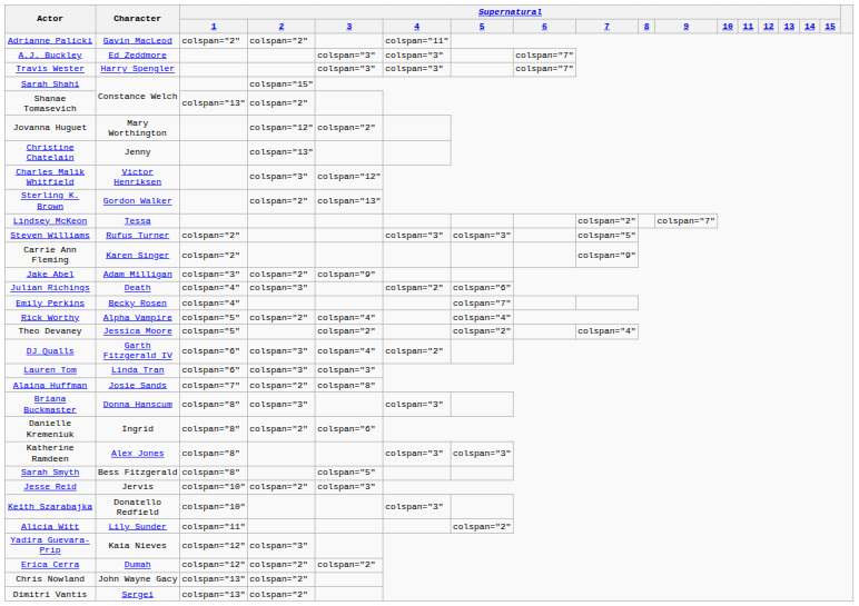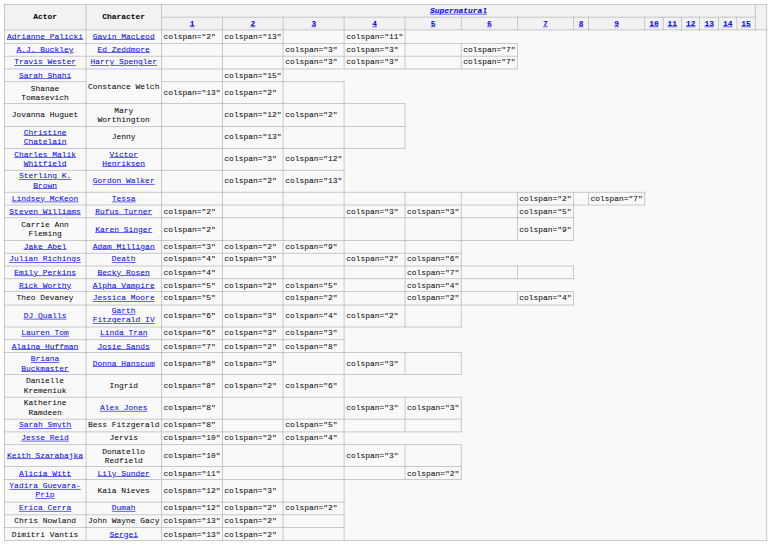Adrianne Palicki | Supernatural / 2: colspan="2" -> colspan="13"
Rick Worthy | Supernatural / 3: colspan="4" -> colspan="5"
Jesse Reid | Supernatural / 3: colspan="3" -> colspan="4"
